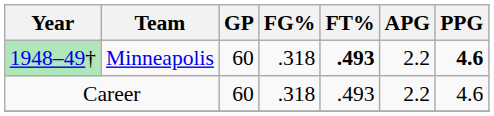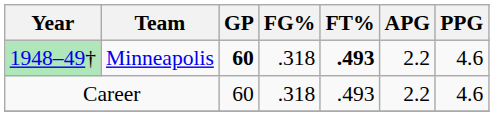1948–49† | GP: normal -> bold
1948–49† | PPG: bold -> normal
